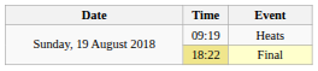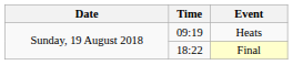Final | Time: khaki background -> no background
